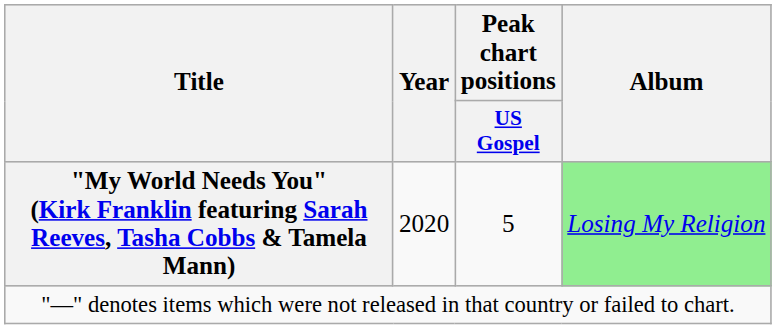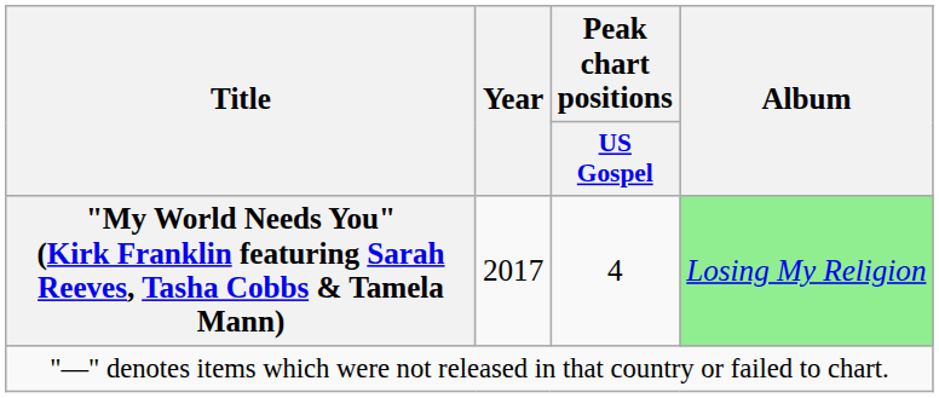row 3 | Year: 2020 -> 2017
row 3 | Peak chart positions / US Gospel: 5 -> 4
